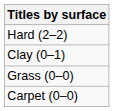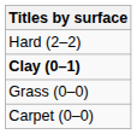row 3 | column 1: normal -> bold
